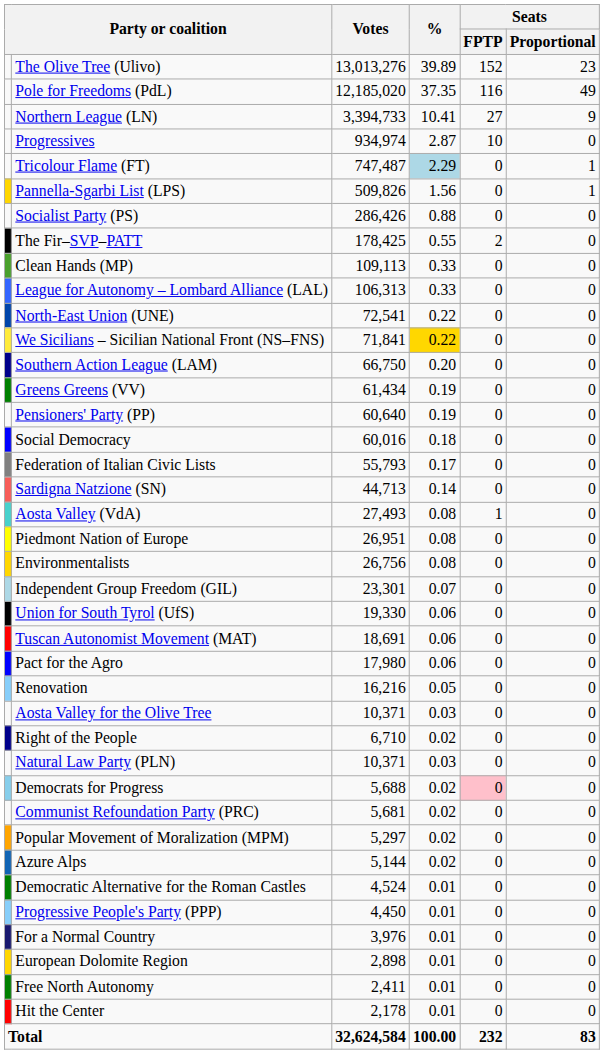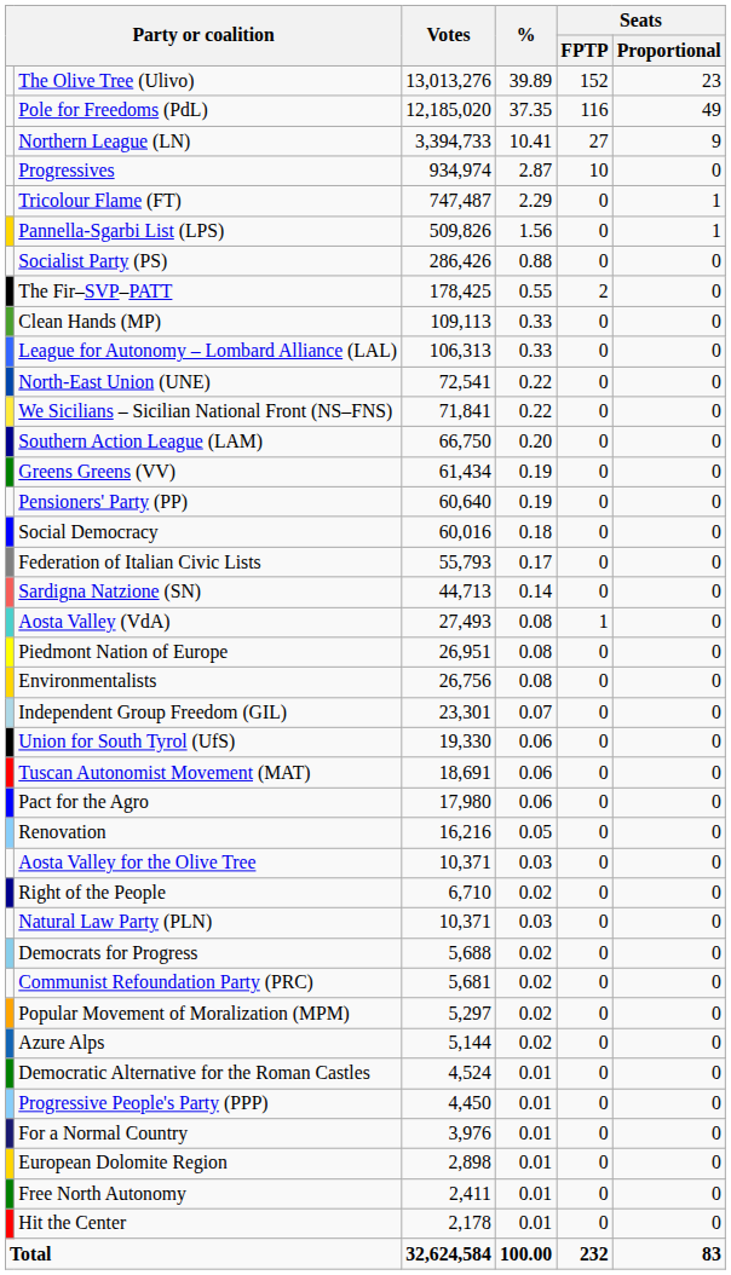Tricolour Flame (FT) | %: lightblue background -> no background
We Sicilians – Sicilian National Front (NS–FNS) | %: gold background -> no background
Democrats for Progress | Seats / FPTP: pink background -> no background
